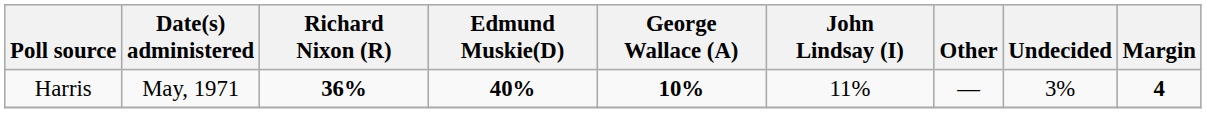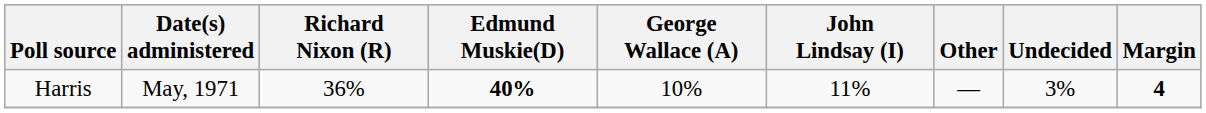Harris | Richard Nixon (R): bold -> normal
Harris | George Wallace (A): bold -> normal
